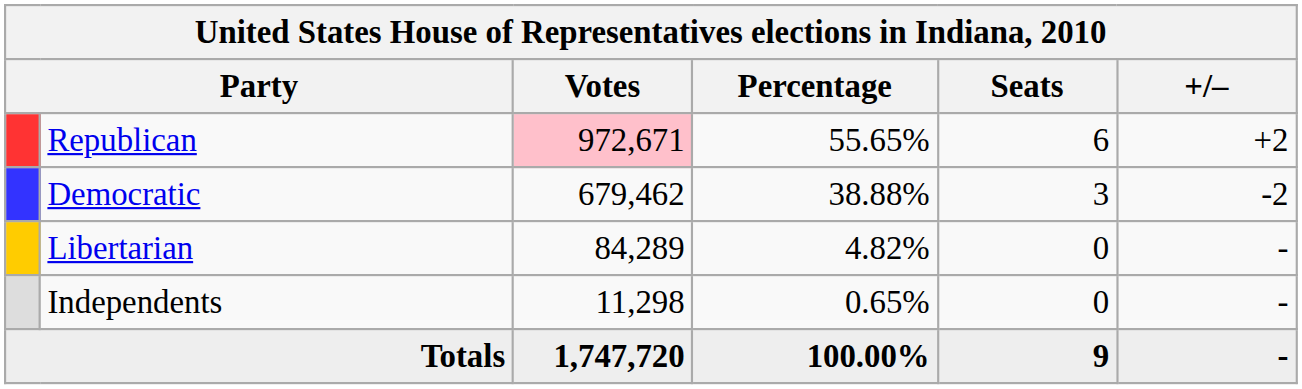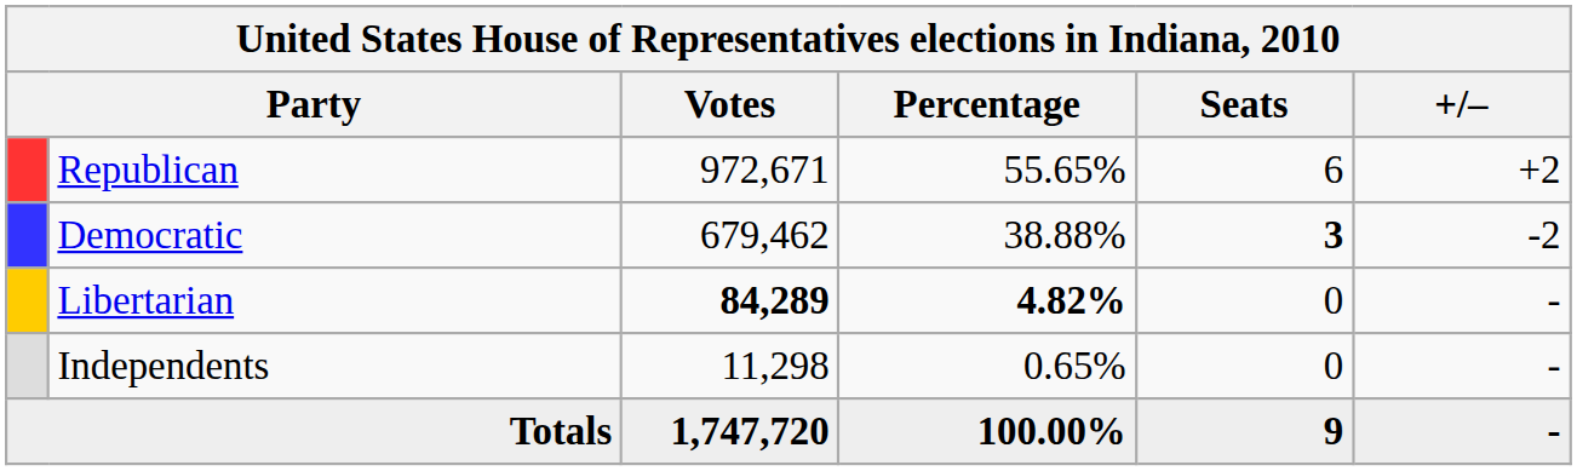Republican | Votes: pink background -> no background
Democratic | Seats: normal -> bold
Libertarian | Votes: normal -> bold
Libertarian | Percentage: normal -> bold
